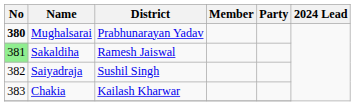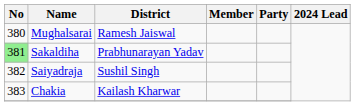Mughalsarai | No: bold -> normal
Mughalsarai | District: Prabhunarayan Yadav -> Ramesh Jaiswal
Sakaldiha | District: Ramesh Jaiswal -> Prabhunarayan Yadav
